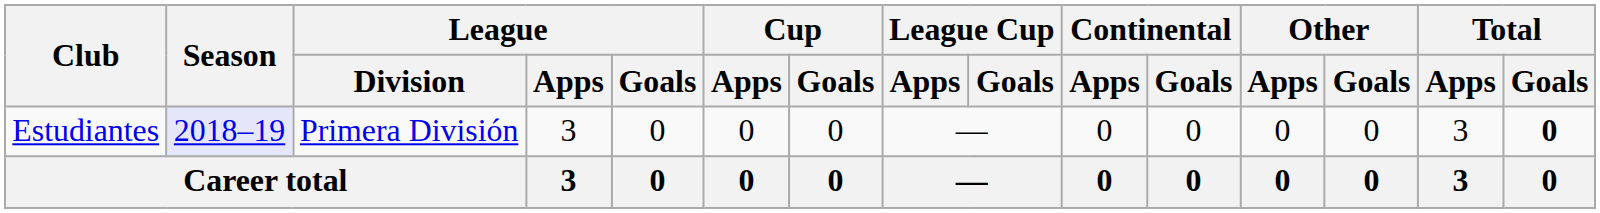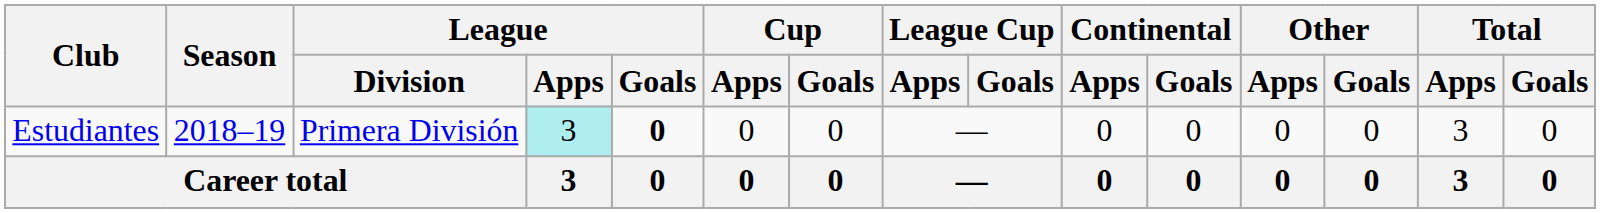Estudiantes | Season: lavender background -> no background
Estudiantes | League / Apps: no background -> paleturquoise background
Estudiantes | League / Goals: normal -> bold
Estudiantes | Total / Goals: bold -> normal
